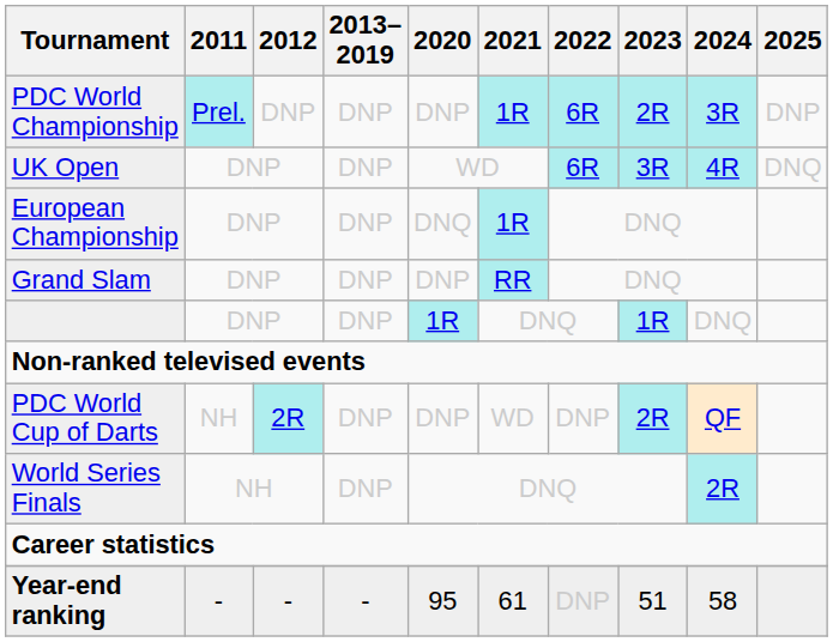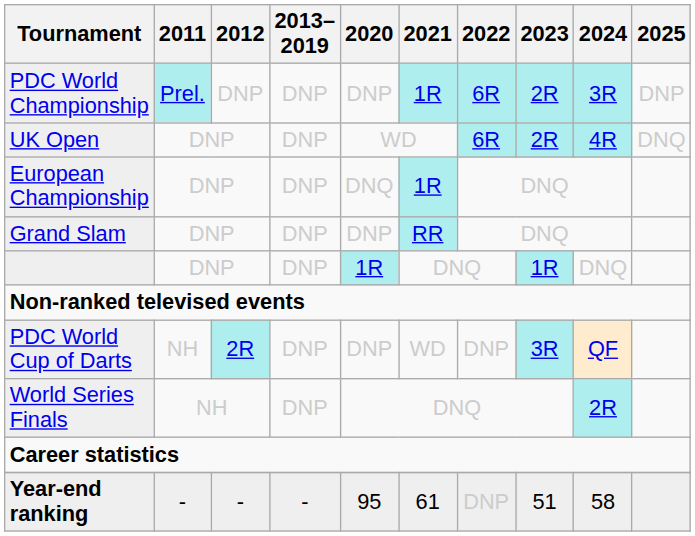UK Open | 2023: 3R -> 2R
PDC World Cup of Darts | 2023: 2R -> 3R
